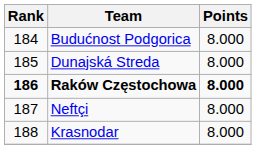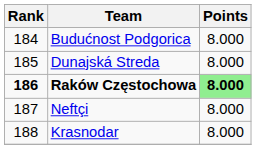Raków Częstochowa | Points: no background -> lightgreen background
